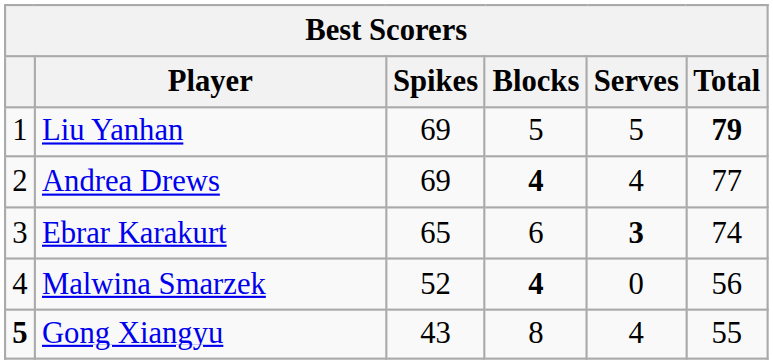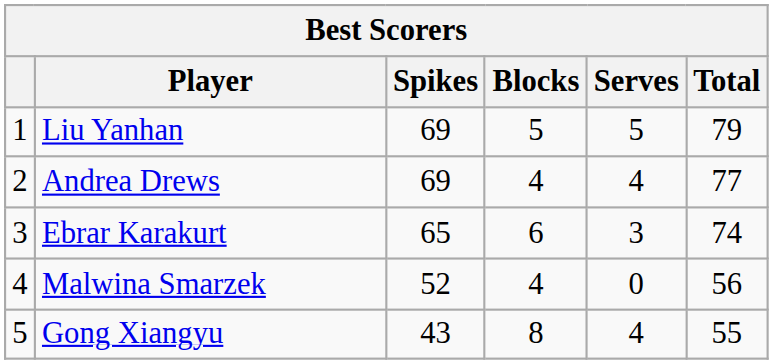Liu Yanhan | Total: bold -> normal
Andrea Drews | Blocks: bold -> normal
Ebrar Karakurt | Serves: bold -> normal
Malwina Smarzek | Blocks: bold -> normal
Gong Xiangyu | column 1: bold -> normal
